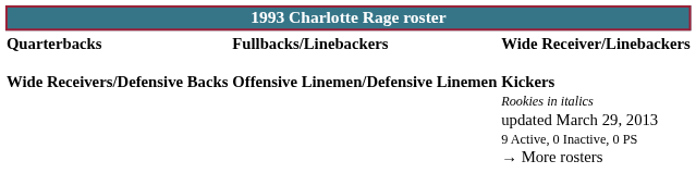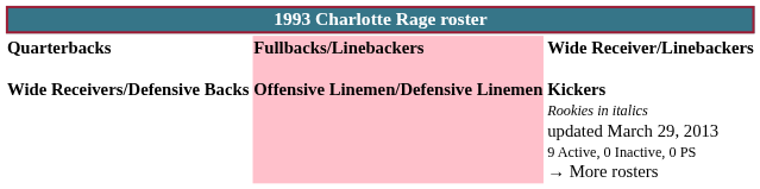Quarterbacks Wide Receivers/Defensive Backs | column 2: no background -> pink background
